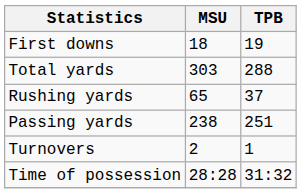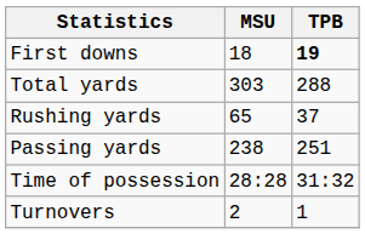First downs | TPB: normal -> bold
rows swapped: Turnovers <-> Time of possession
